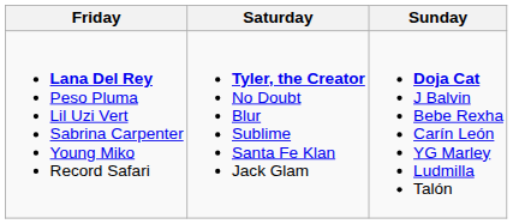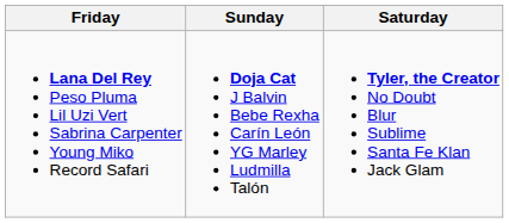columns swapped: Saturday <-> Sunday
